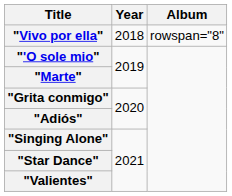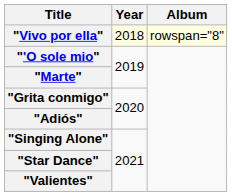"Vivo por ella" | Year: no background -> lightyellow background
"Vivo por ella" | Album: no background -> lightyellow background
